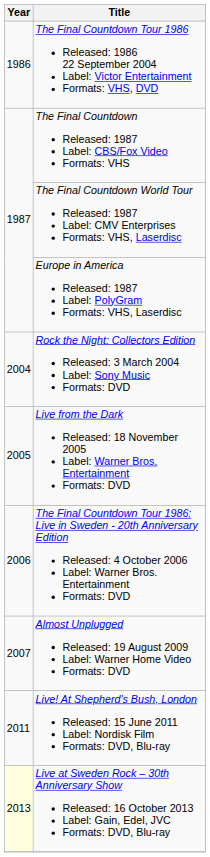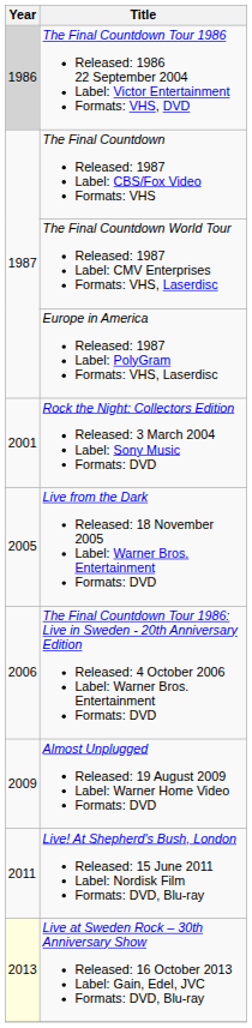row 2 | Year: no background -> lightgrey background
row 6 | Year: 2004 -> 2001
row 9 | Year: 2007 -> 2009
